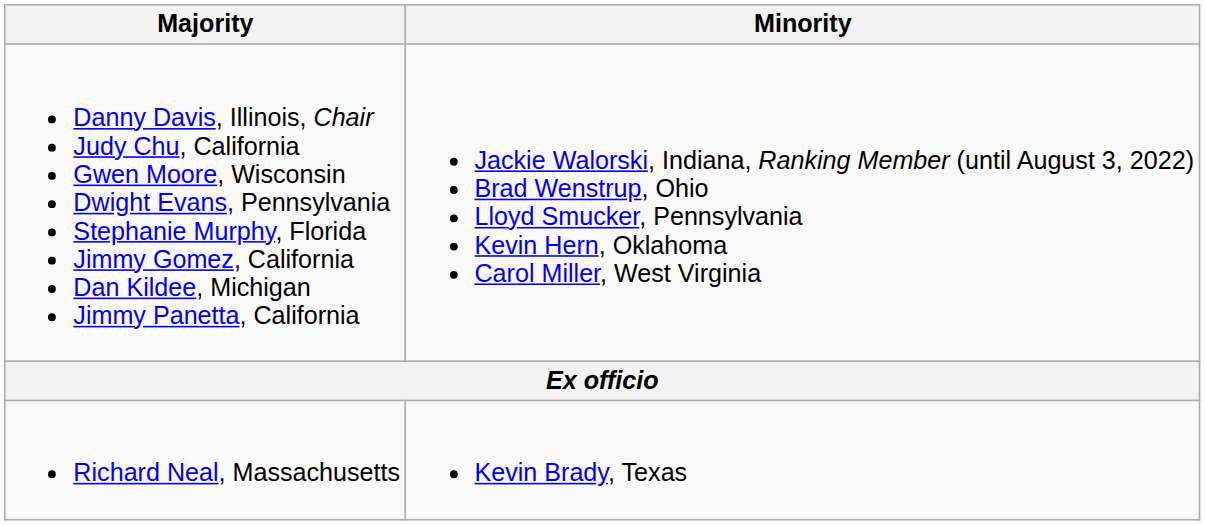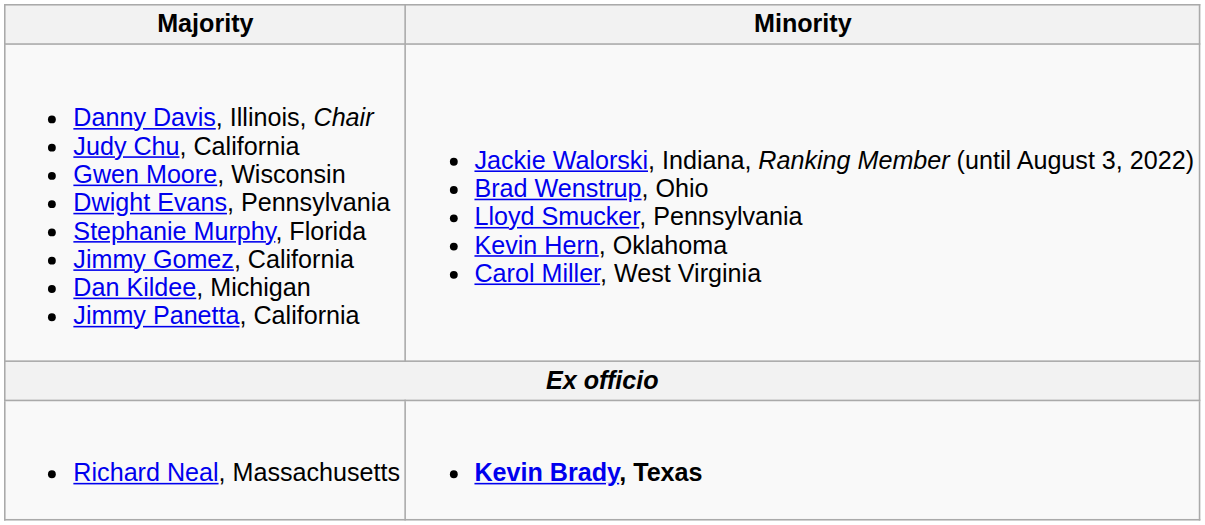Richard Neal, Massachusetts | Minority: normal -> bold
